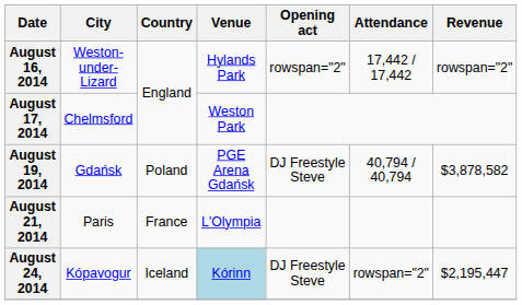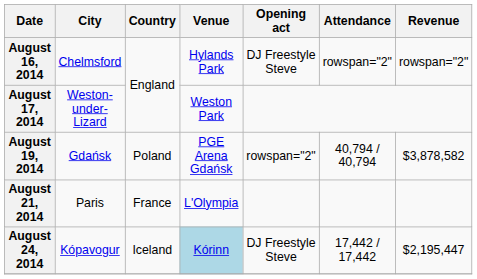August 16, 2014 | City: Weston-under-Lizard -> Chelmsford
August 16, 2014 | Opening act: rowspan="2" -> DJ Freestyle Steve
August 16, 2014 | Attendance: 17,442 / 17,442 -> rowspan="2"
August 17, 2014 | City: Chelmsford -> Weston-under-Lizard
August 19, 2014 | Opening act: DJ Freestyle Steve -> rowspan="2"
August 24, 2014 | Attendance: rowspan="2" -> 17,442 / 17,442
